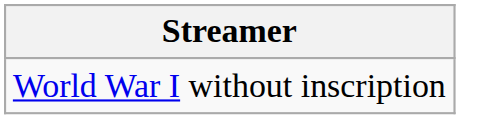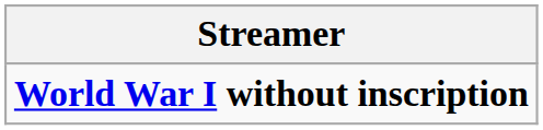row 2 | column 1: normal -> bold
